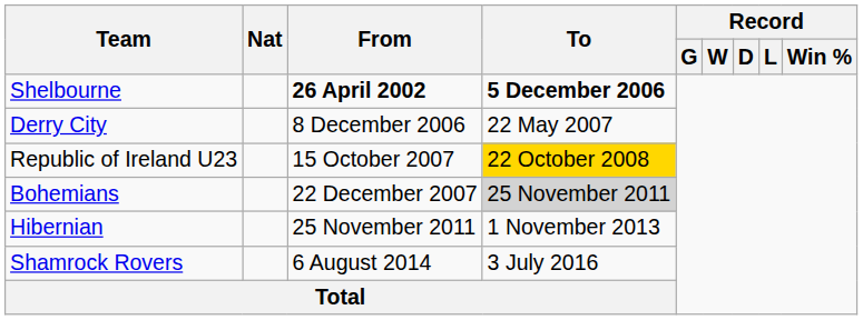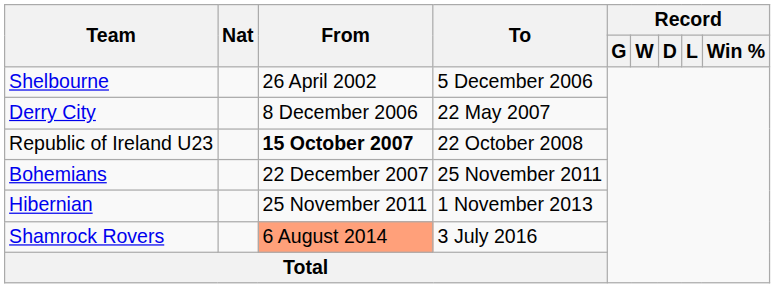Shelbourne | From: bold -> normal
Shelbourne | To: bold -> normal
Republic of Ireland U23 | From: normal -> bold
Republic of Ireland U23 | To: gold background -> no background
Bohemians | To: lightgrey background -> no background
Shamrock Rovers | From: no background -> lightsalmon background
